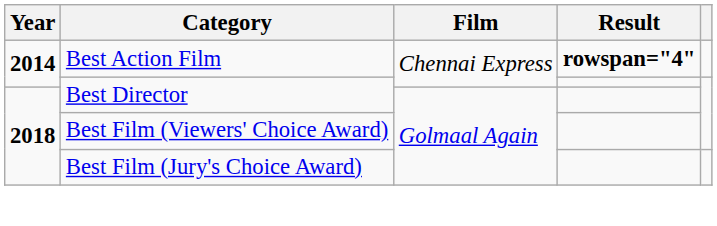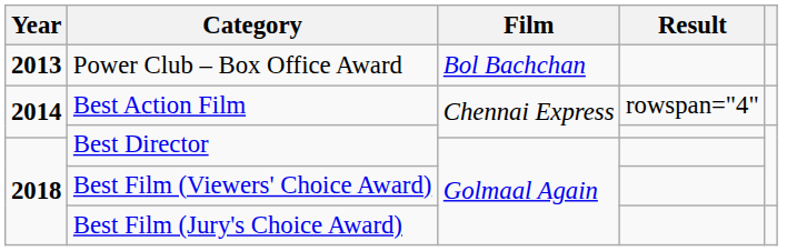+ row: 2013 | Power Club – Box Office Award | Bol Bachchan
Best Action Film | Result: bold -> normal
